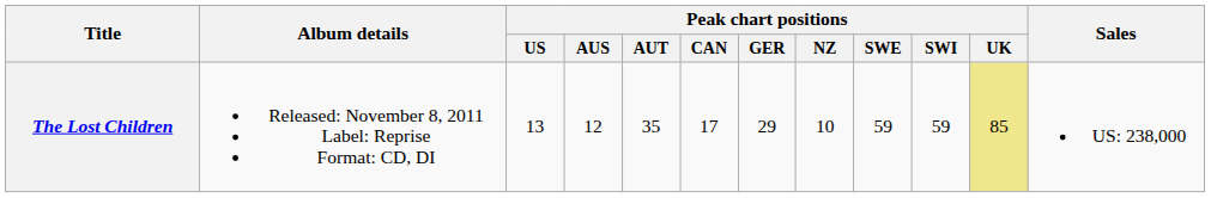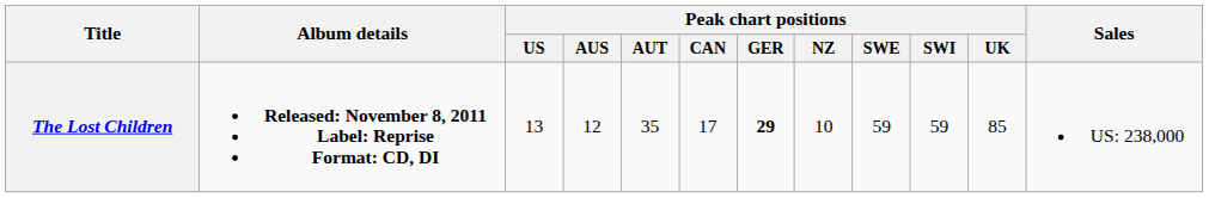The Lost Children | Album details: normal -> bold
The Lost Children | Peak chart positions / GER: normal -> bold
The Lost Children | Peak chart positions / UK: khaki background -> no background
